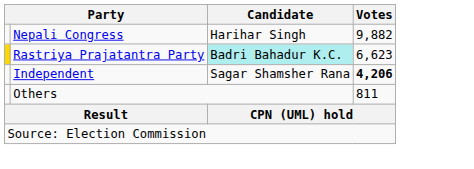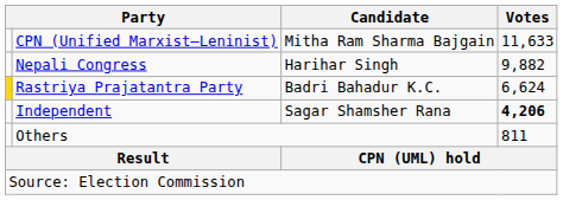+ row: CPN (Unified Marxist–Leninist) | Mitha Ram Sharma Bajgain | 11,633
Rastriya Prajatantra Party | Candidate: paleturquoise background -> no background
Rastriya Prajatantra Party | Votes: 6,623 -> 6,624
